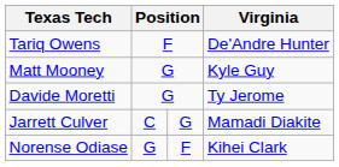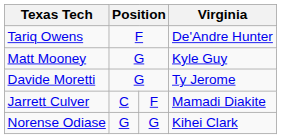Jarrett Culver | column 3: G -> F
Norense Odiase | column 3: F -> G
